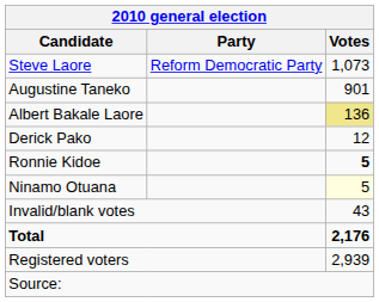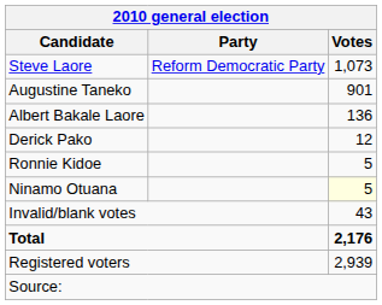Albert Bakale Laore | Votes: khaki background -> no background
Ronnie Kidoe | Votes: bold -> normal
